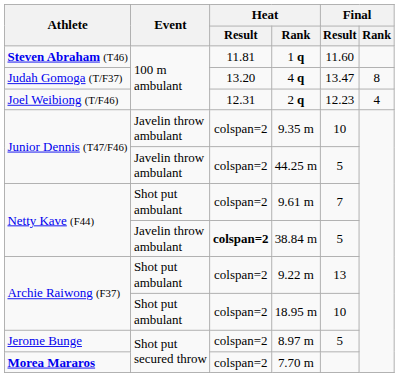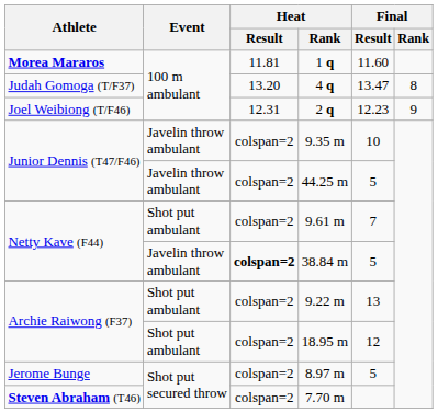1 q | Athlete: Steven Abraham (T46) -> Morea Mararos
2 q | Final / Rank: 4 -> 9
18.95 m | Final / Result: 10 -> 12
7.70 m | Athlete: Morea Mararos -> Steven Abraham (T46)
